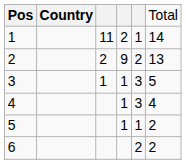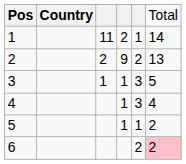6 | column 6: no background -> pink background
